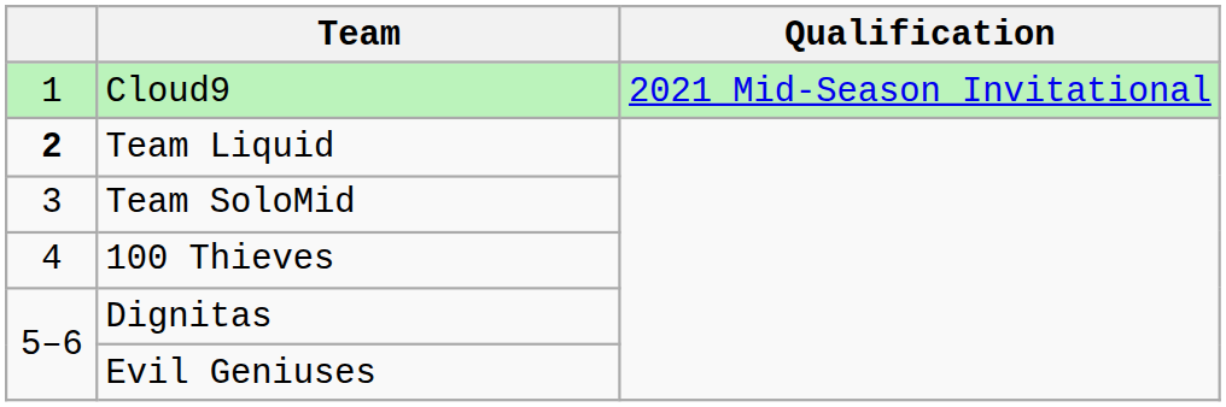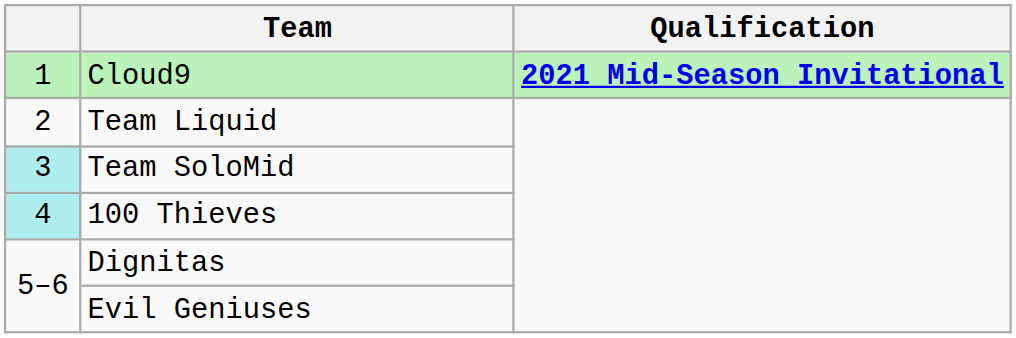Cloud9 | Qualification: normal -> bold
Team Liquid | column 1: bold -> normal
Team SoloMid | column 1: no background -> paleturquoise background
100 Thieves | column 1: no background -> paleturquoise background
